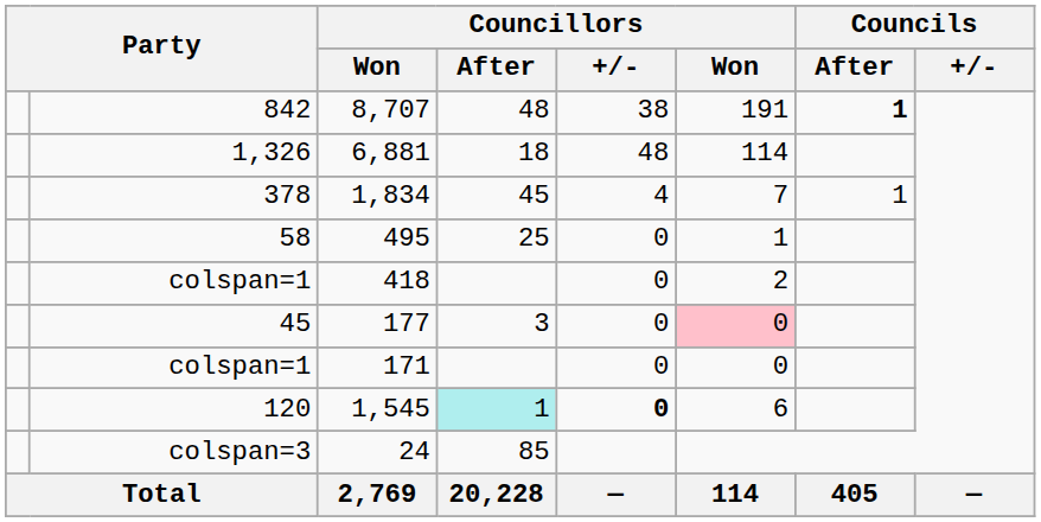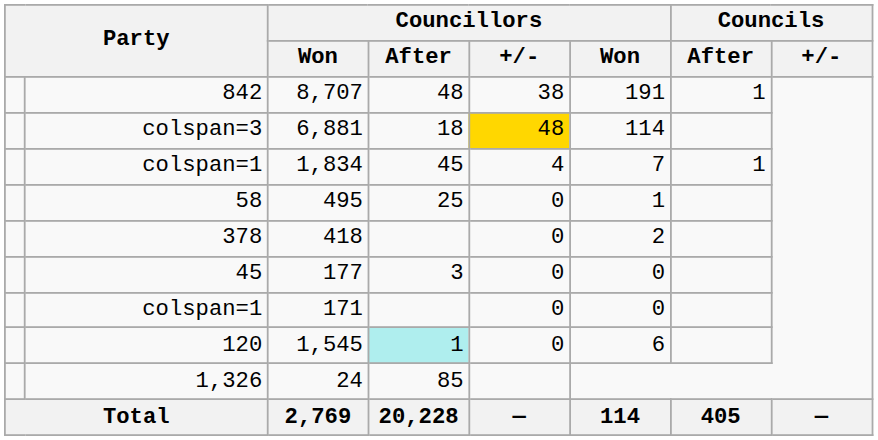8,707 | Councils / After: bold -> normal
6,881 | column 2: 1,326 -> colspan=3
6,881 | Councillors / +/-: no background -> gold background
1,834 | column 2: 378 -> colspan=1
418 | column 2: colspan=1 -> 378
177 | column 6: pink background -> no background
1,545 | Councillors / +/-: bold -> normal
24 | column 2: colspan=3 -> 1,326
